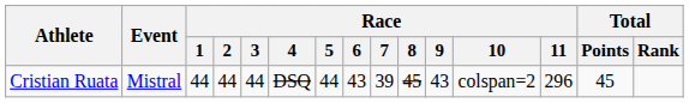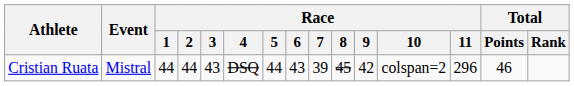Cristian Ruata | Race / 3: 44 -> 43
Cristian Ruata | Race / 9: 43 -> 42
Cristian Ruata | Total / Points: 45 -> 46
